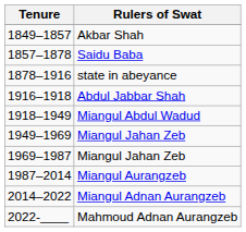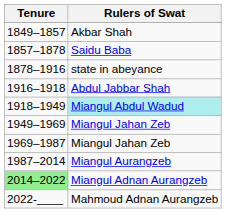row 6 | Rulers of Swat: no background -> paleturquoise background
row 10 | Tenure: no background -> lightgreen background
